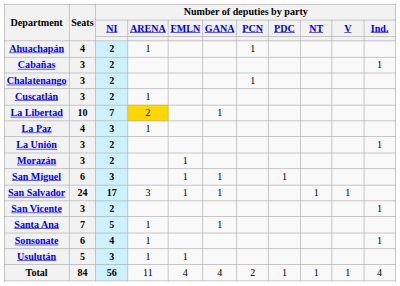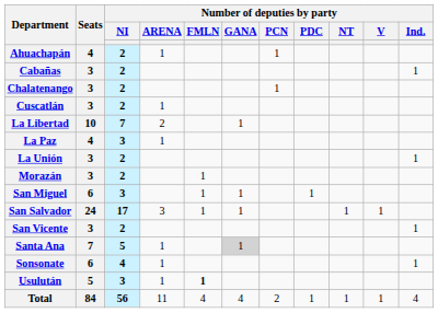La Libertad | Number of deputies by party / ARENA: gold background -> no background
Santa Ana | Number of deputies by party / GANA: no background -> lightgrey background
Usulután | Number of deputies by party / FMLN: normal -> bold
